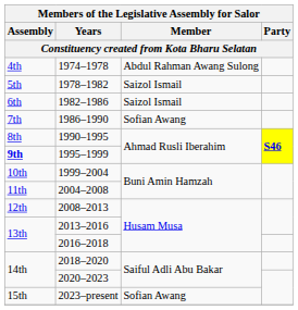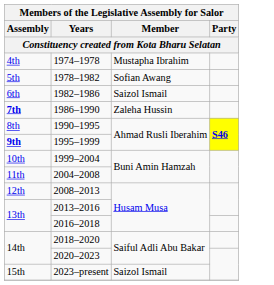1974–1978 | Member: Abdul Rahman Awang Sulong -> Mustapha Ibrahim
1978–1982 | Member: Saizol Ismail -> Sofian Awang
1986–1990 | Assembly: normal -> bold
1986–1990 | Member: Sofian Awang -> Zaleha Hussin
2023–present | Member: Sofian Awang -> Saizol Ismail
